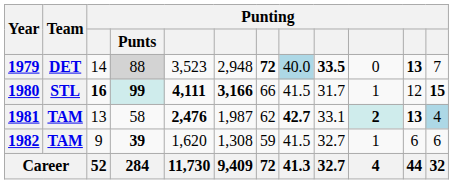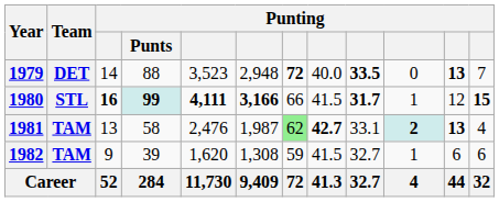1979 | Punting / Punts: lightgrey background -> no background
1979 | column 8: lightblue background -> no background
1980 | column 9: normal -> bold
1981 | column 5: bold -> normal
1981 | column 7: no background -> lightgreen background
1981 | column 12: lightblue background -> no background
1982 | Punting / Punts: bold -> normal
